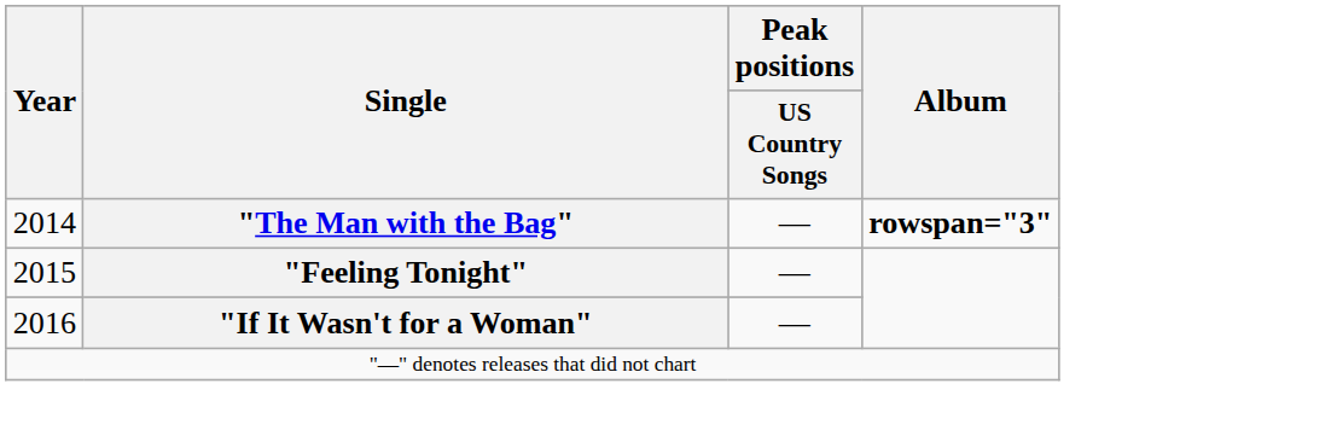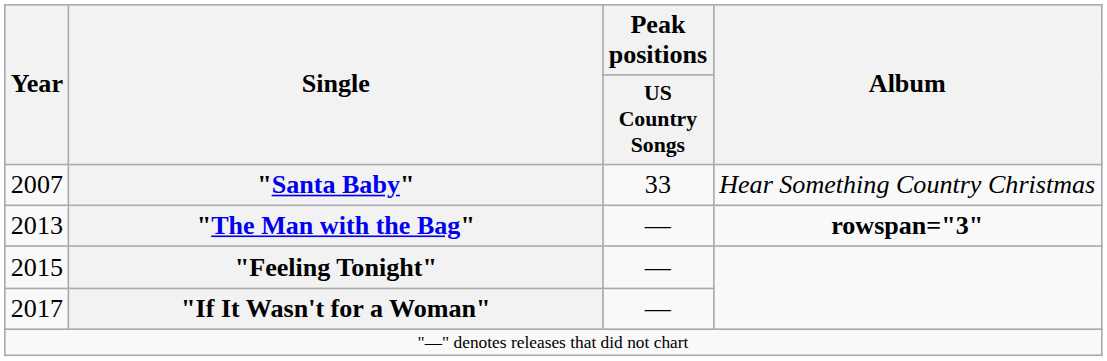+ row: 2007 | "Santa Baby" | 33 | Hear Something Country Christmas
"The Man with the Bag" | Year: 2014 -> 2013
"If It Wasn't for a Woman" | Year: 2016 -> 2017
